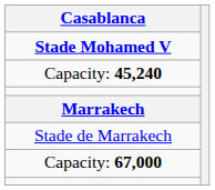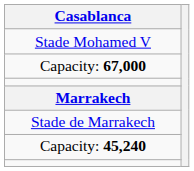row 2 | Casablanca: bold -> normal
row 3 | Casablanca: Capacity: 45,240 -> Capacity: 67,000
row 7 | Casablanca: Capacity: 67,000 -> Capacity: 45,240
